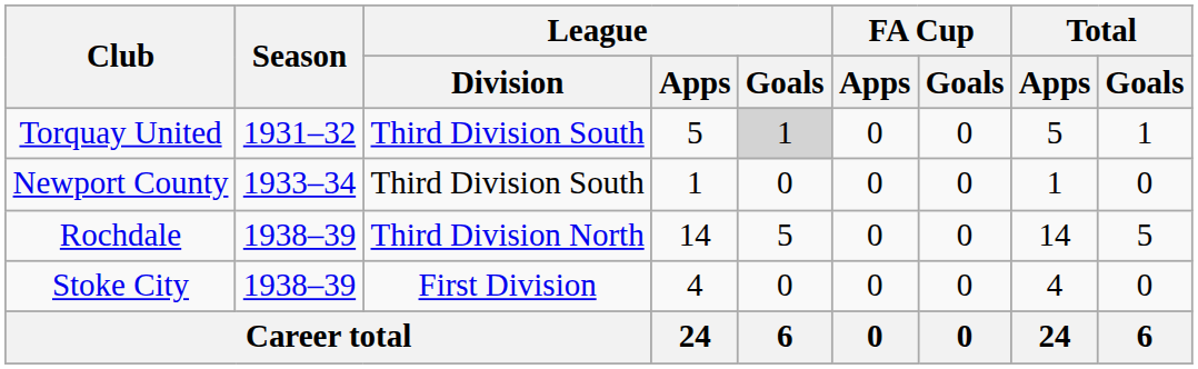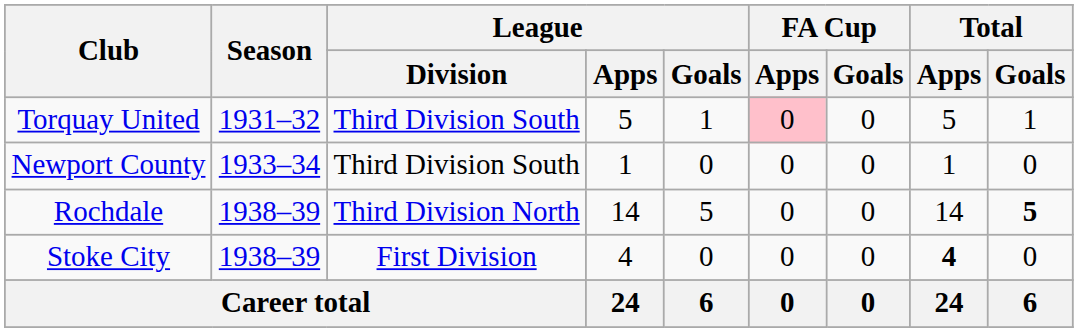Torquay United | League / Goals: lightgrey background -> no background
Torquay United | FA Cup / Apps: no background -> pink background
Rochdale | Total / Goals: normal -> bold
Stoke City | Total / Apps: normal -> bold
